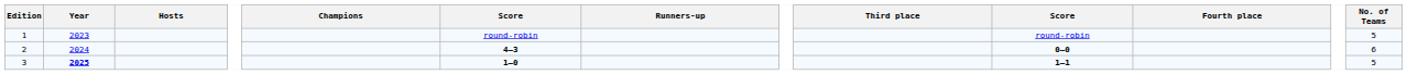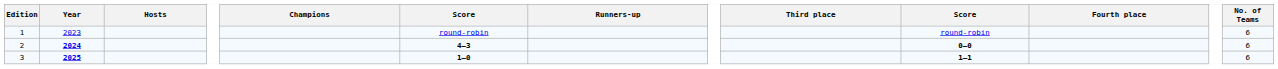1 | No. of Teams: 5 -> 6
2 | Year: normal -> bold
3 | No. of Teams: 5 -> 6
